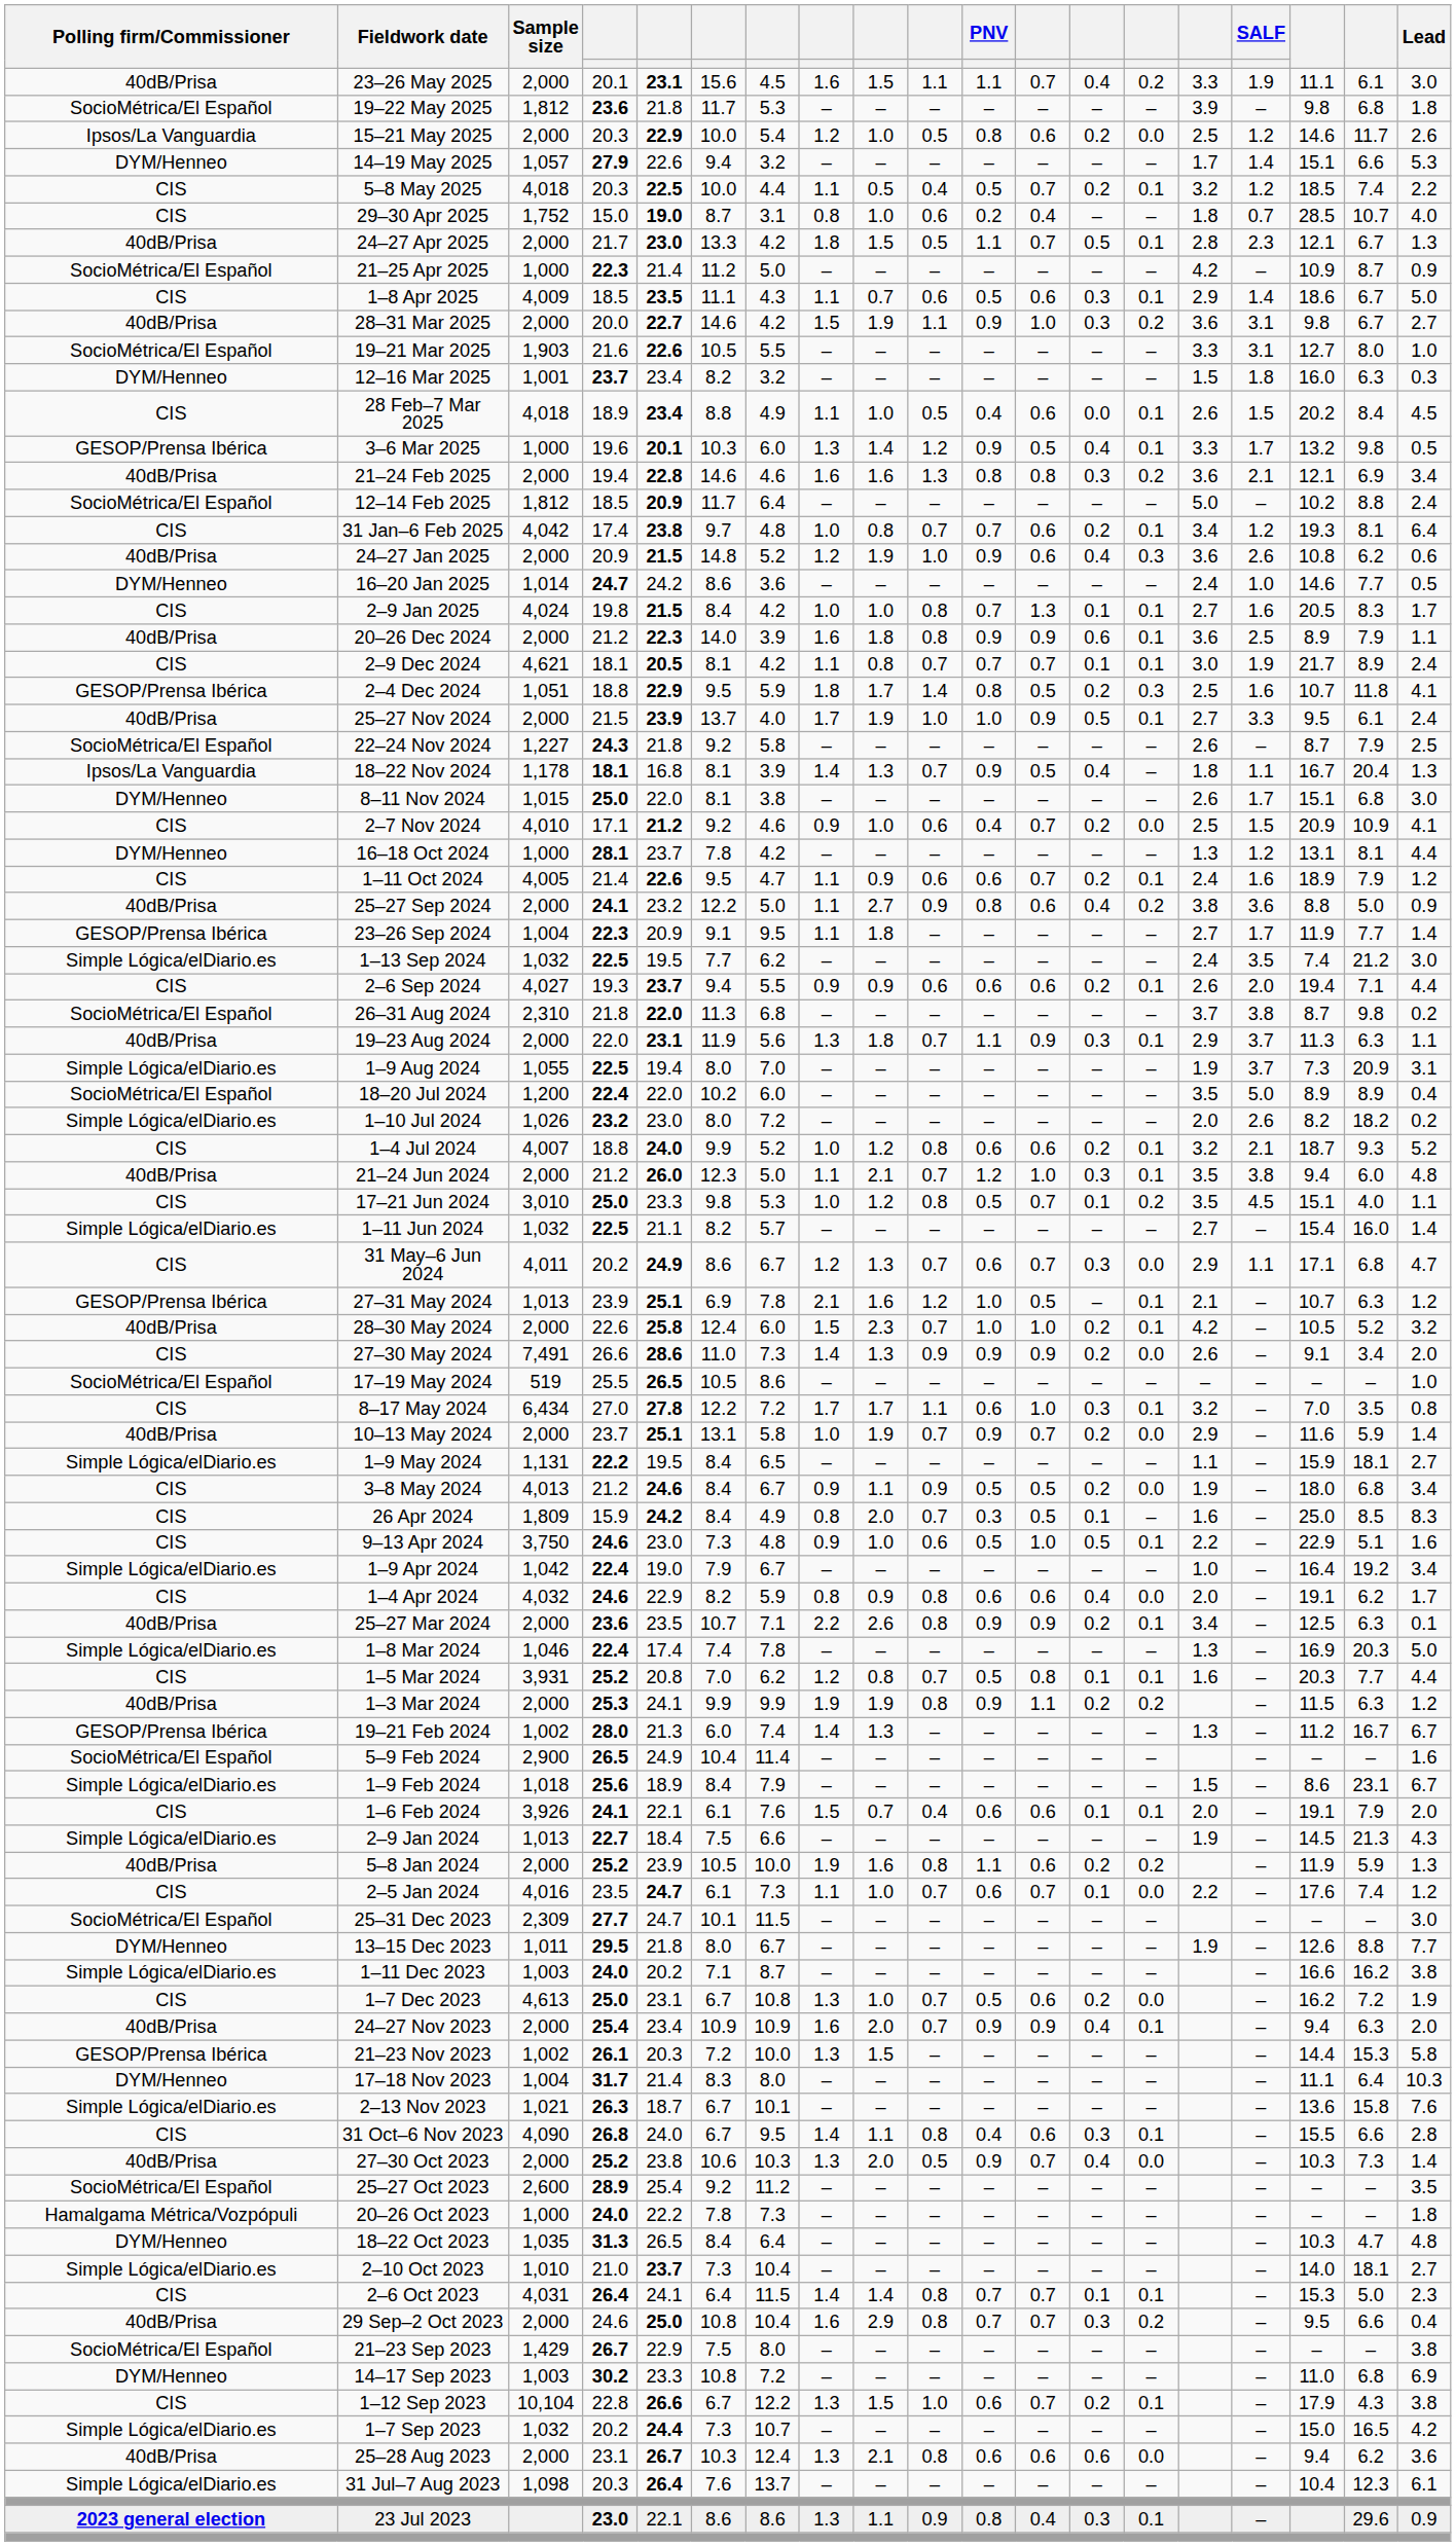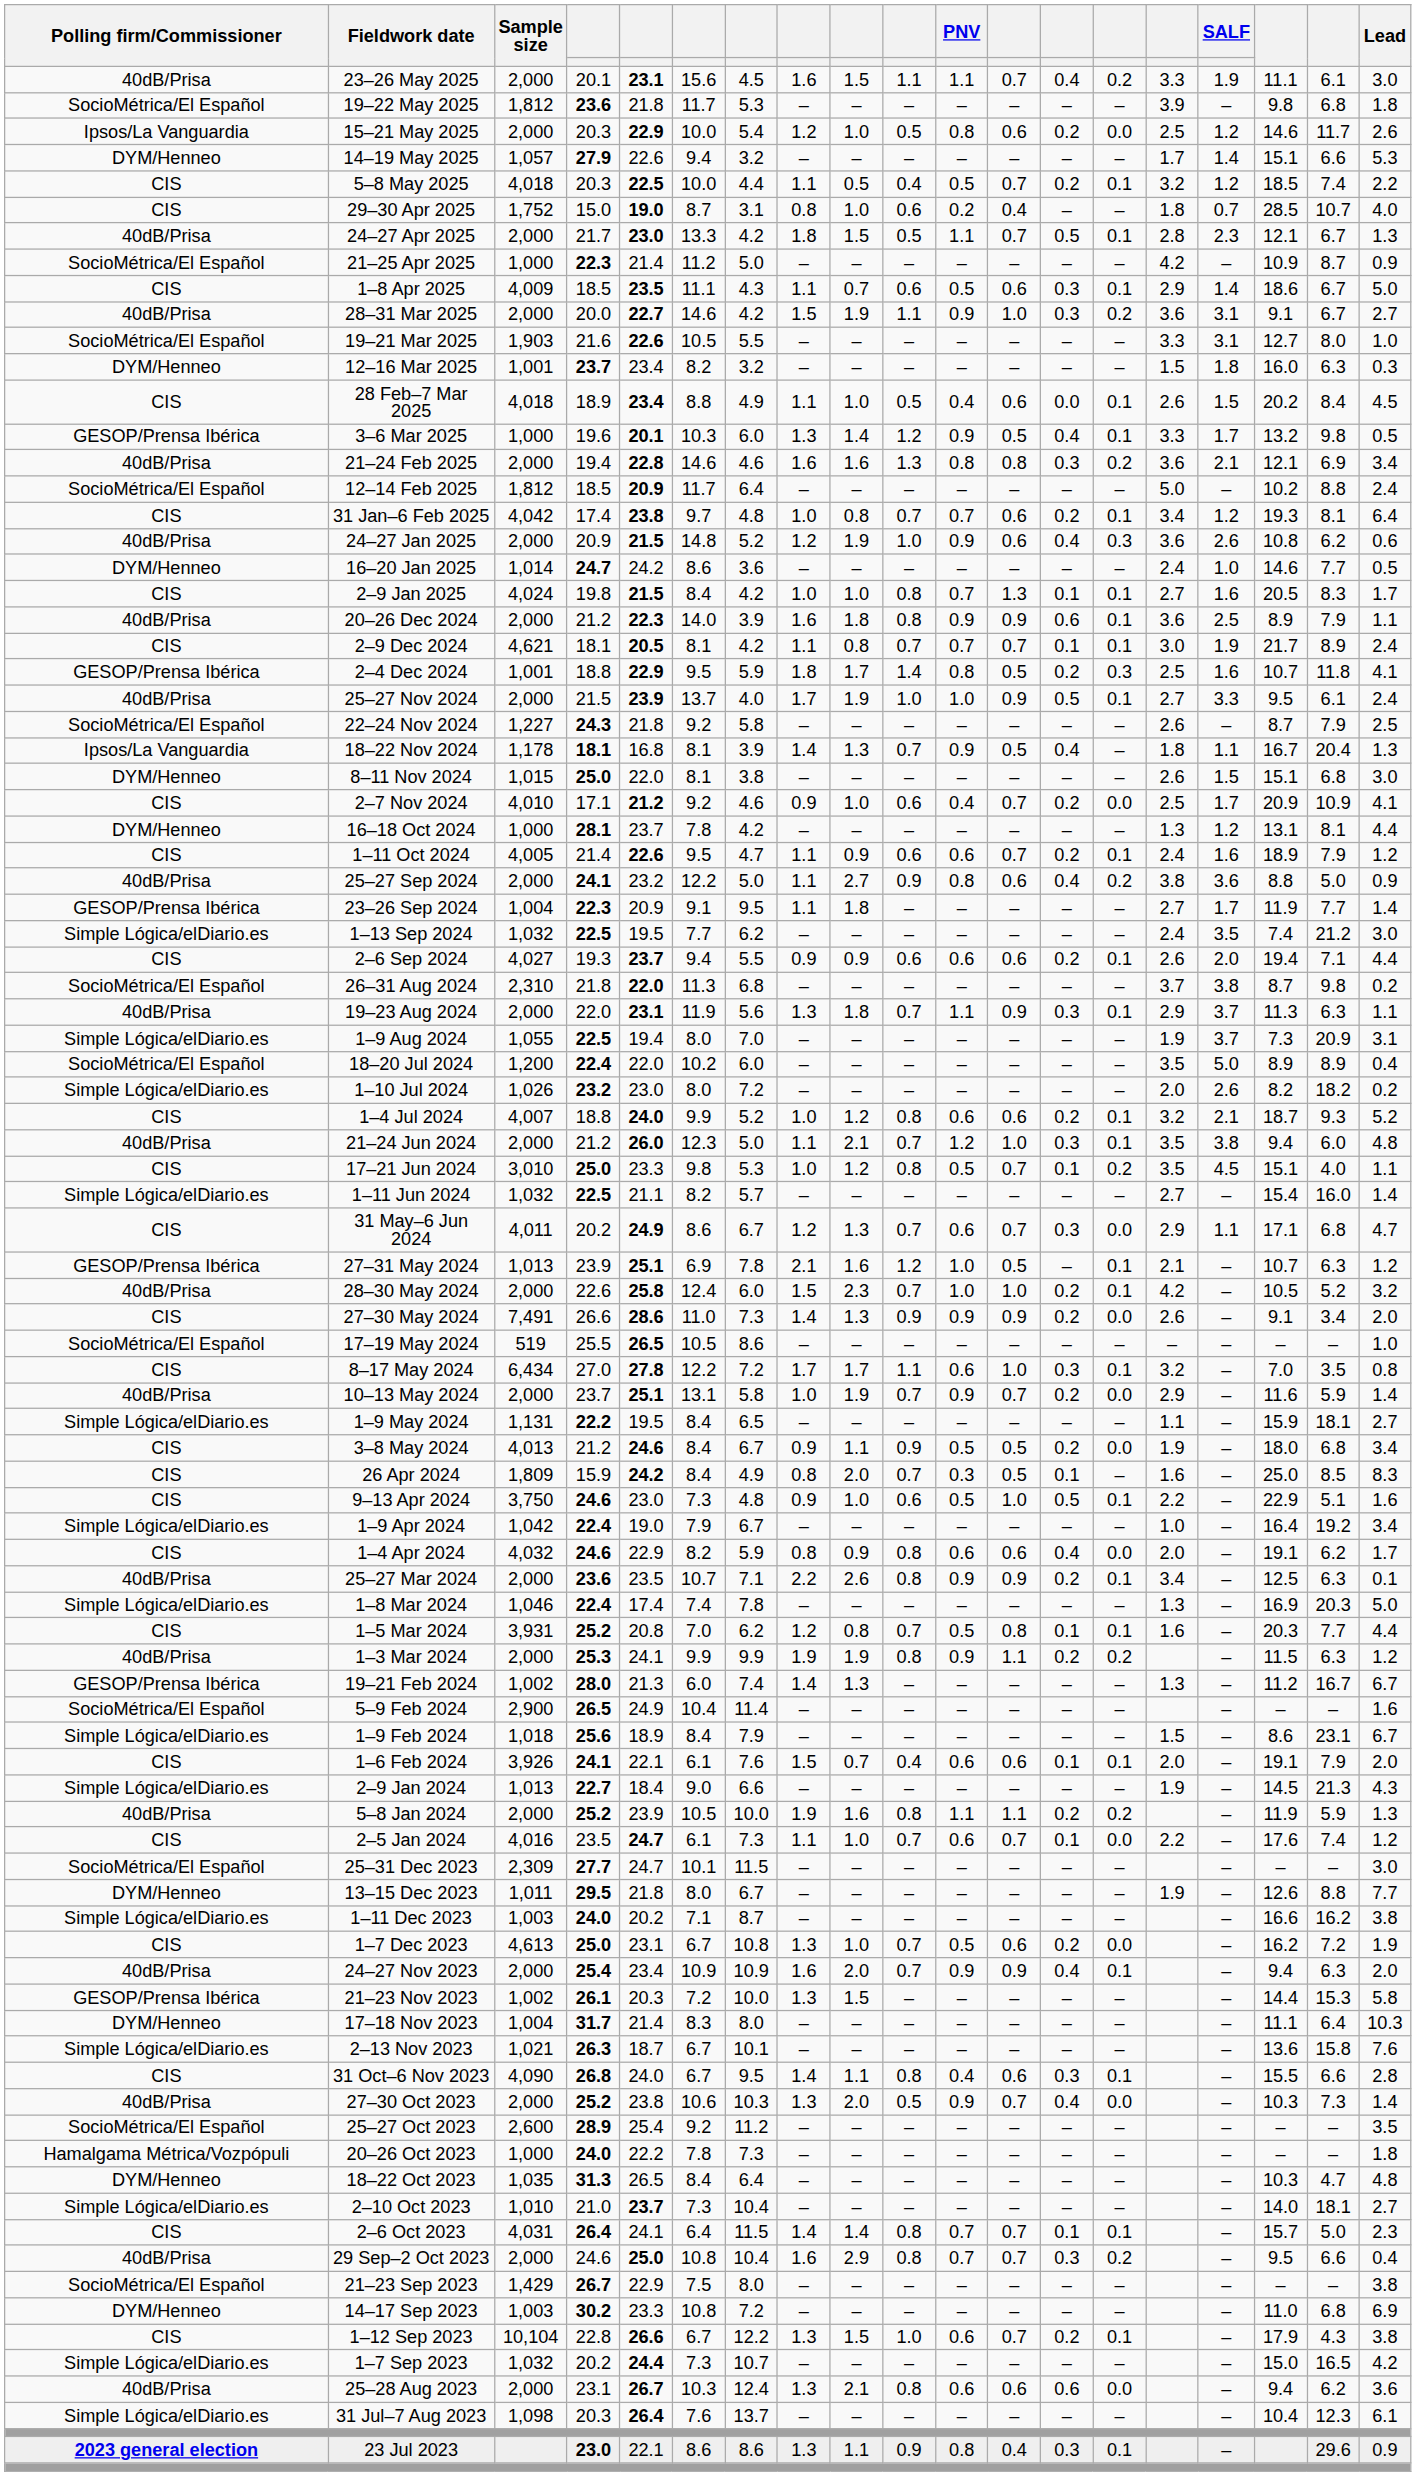28–31 Mar 2025 | column 17: 9.8 -> 9.1
2–4 Dec 2024 | Sample size: 1,051 -> 1,001
8–11 Nov 2024 | SALF: 1.7 -> 1.5
2–7 Nov 2024 | SALF: 1.5 -> 1.7
2–9 Jan 2024 | column 6: 7.5 -> 9.0
5–8 Jan 2024 | column 12: 0.6 -> 1.1
2–6 Oct 2023 | column 17: 15.3 -> 15.7
